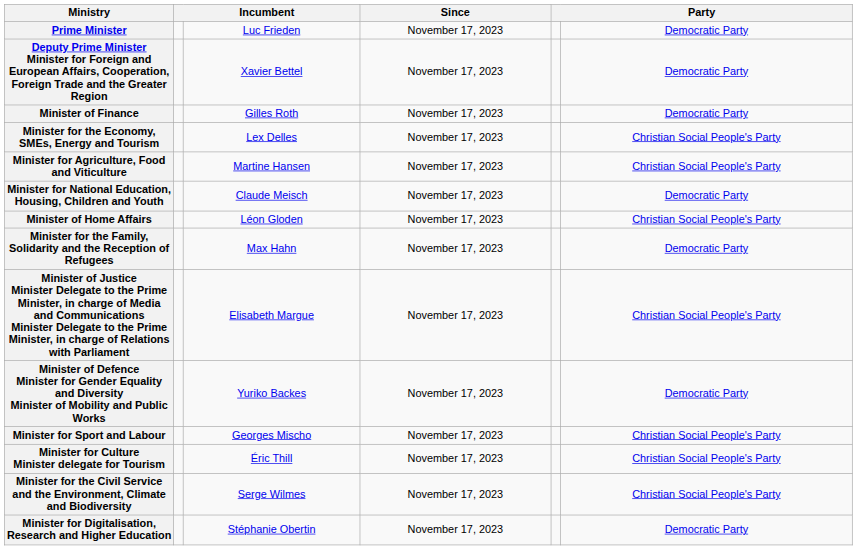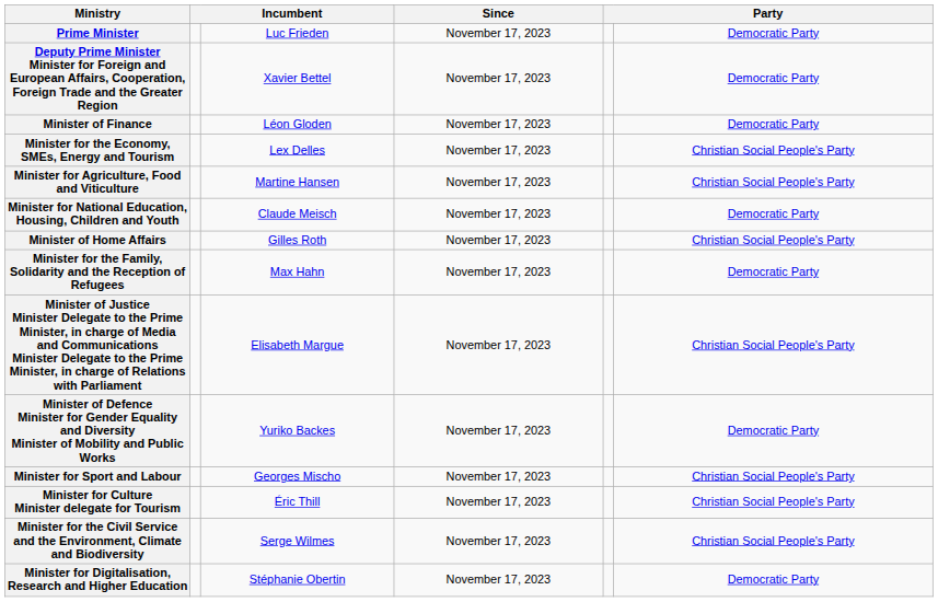Minister of Finance | column 3: Gilles Roth -> Léon Gloden
Minister of Home Affairs | column 3: Léon Gloden -> Gilles Roth
